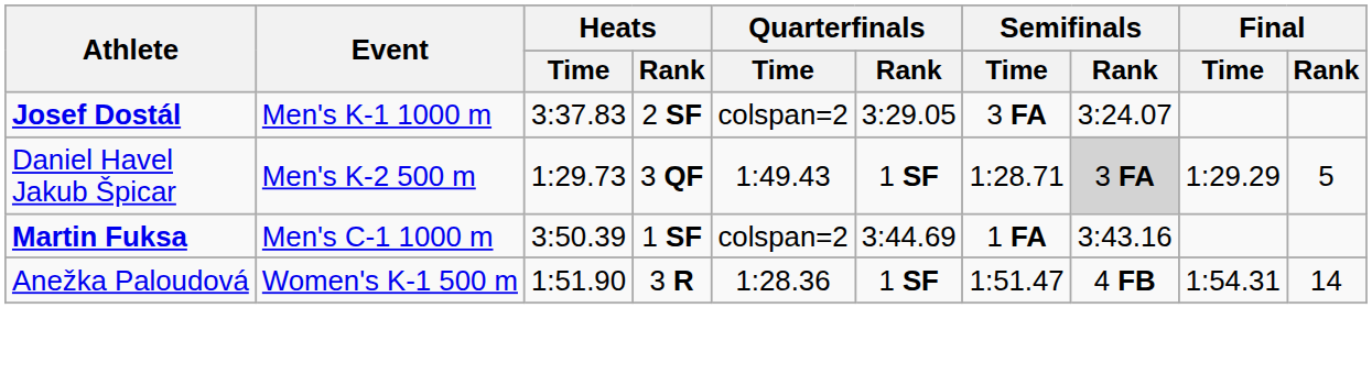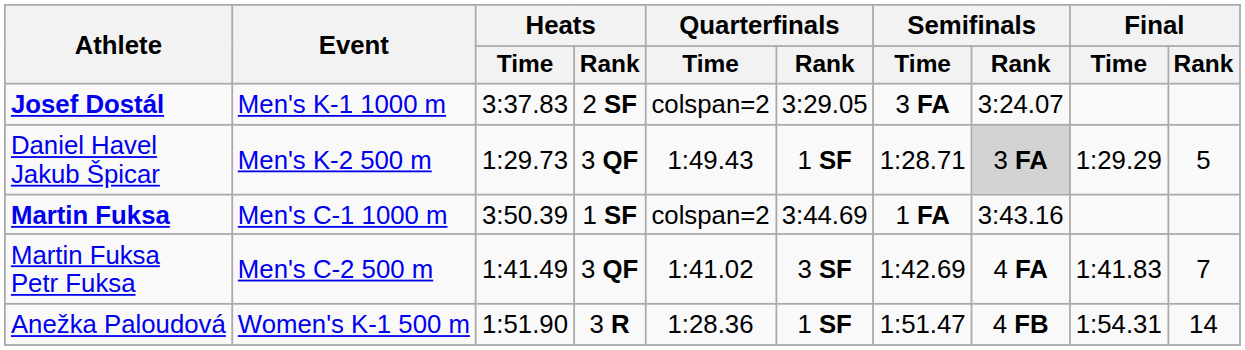+ row: Martin Fuksa Petr Fuksa | Men's C-2 500 m | 1:41.49 | 3 QF | 1:41.02 | 3 SF | 1:42.69 | 4 FA | 1:41.83 | 7
